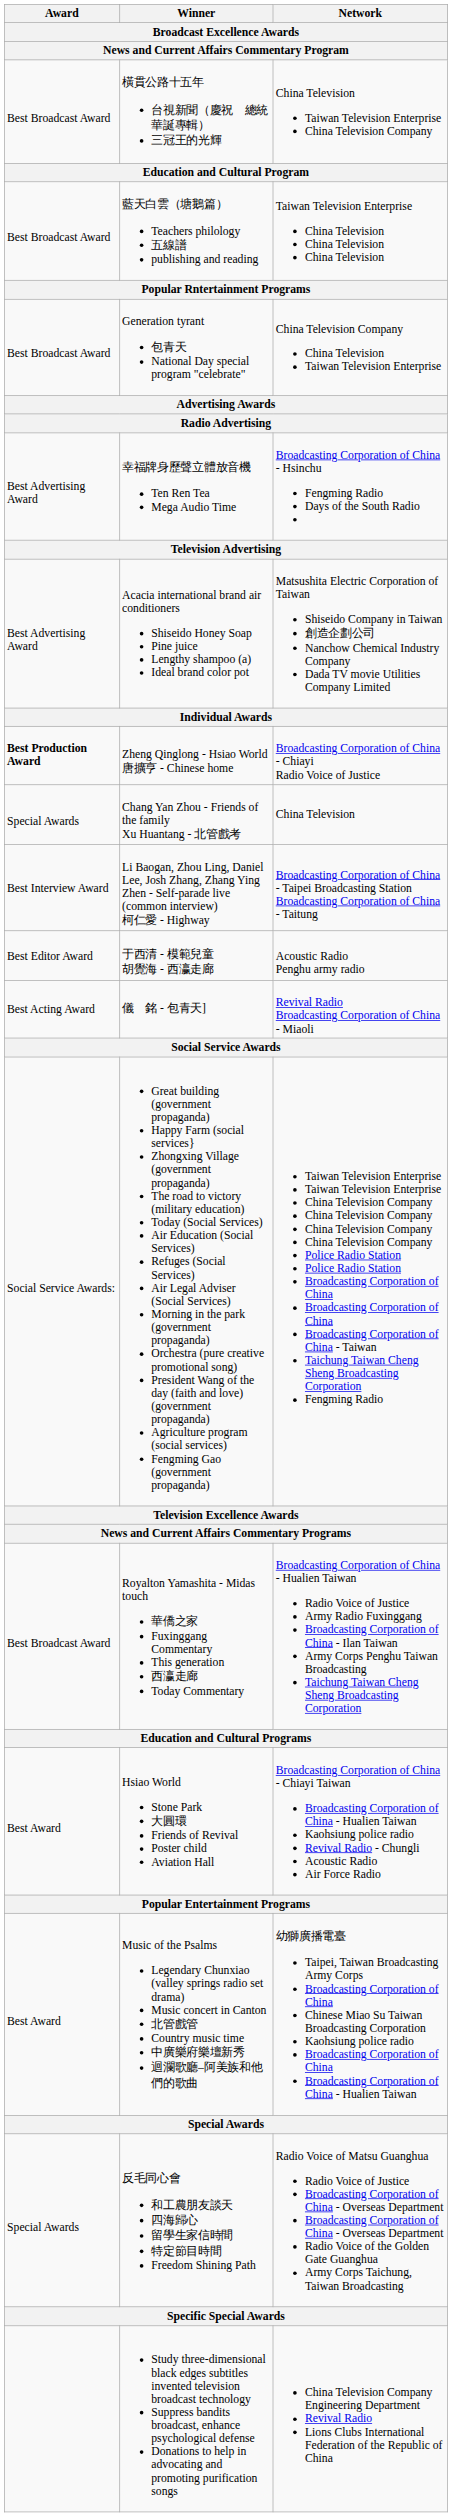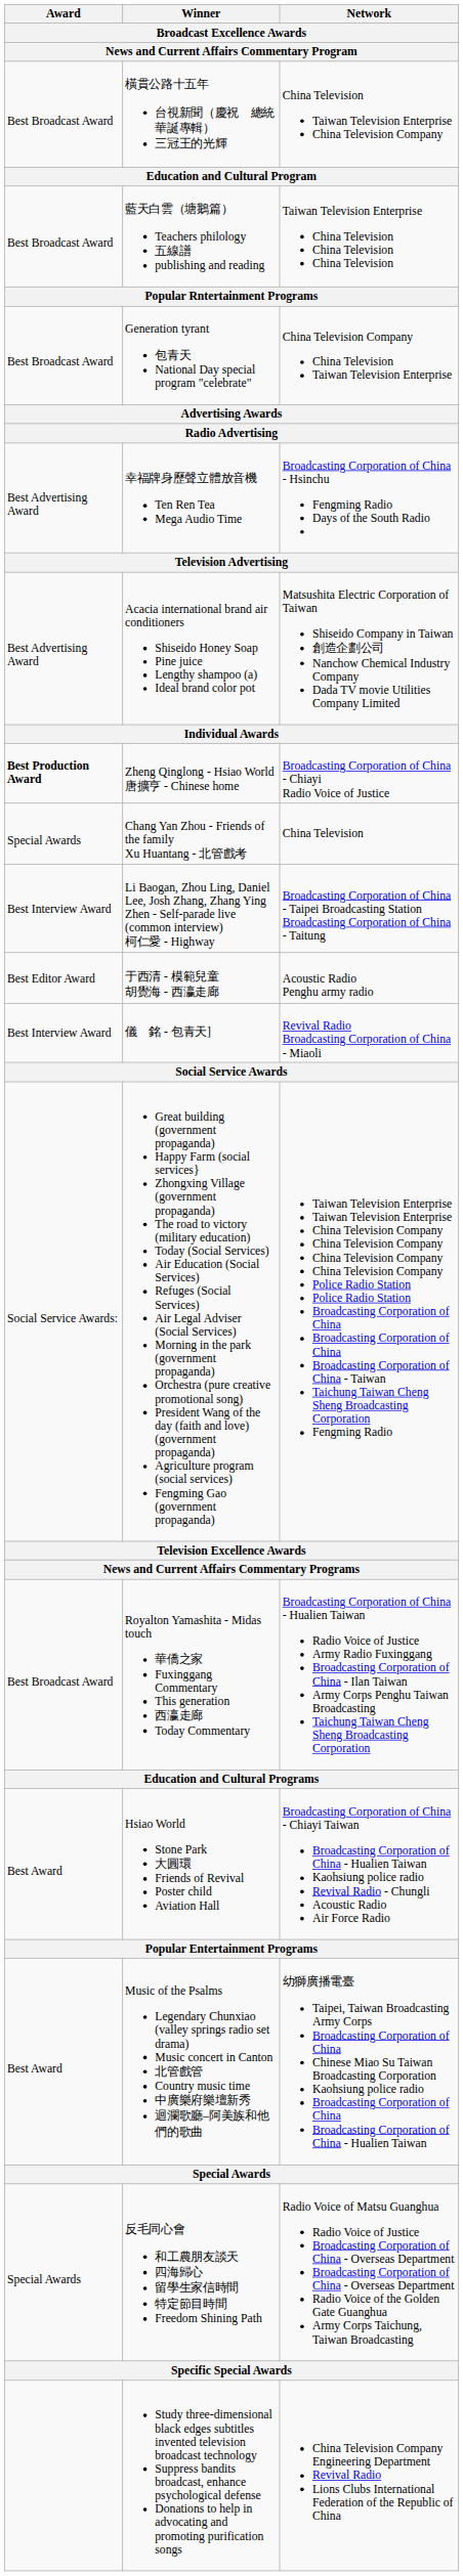儀 銘 - 包青天] | Award: Best Acting Award -> Best Interview Award
